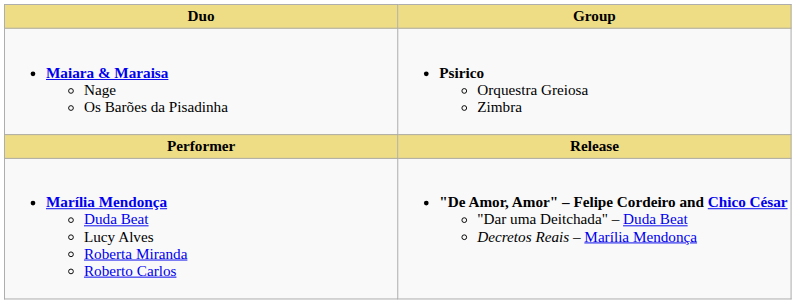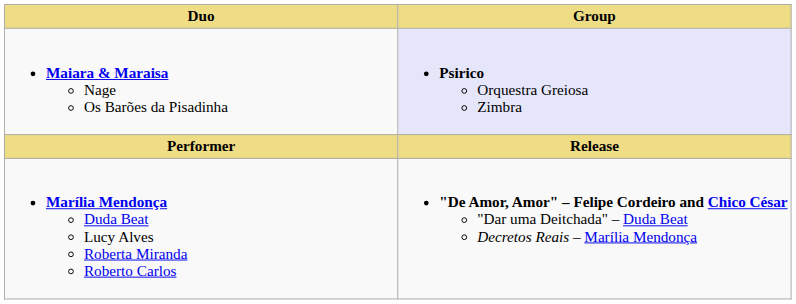Maiara & Maraisa Nage Os Barões da Pisadinha | Group: no background -> lavender background
